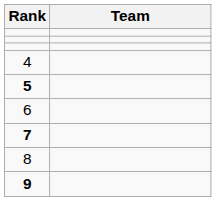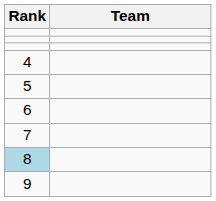row 6 | Rank: bold -> normal
row 8 | Rank: bold -> normal
row 9 | Rank: no background -> lightblue background
row 10 | Rank: bold -> normal
